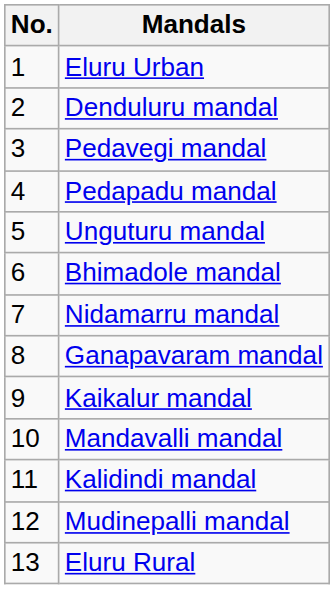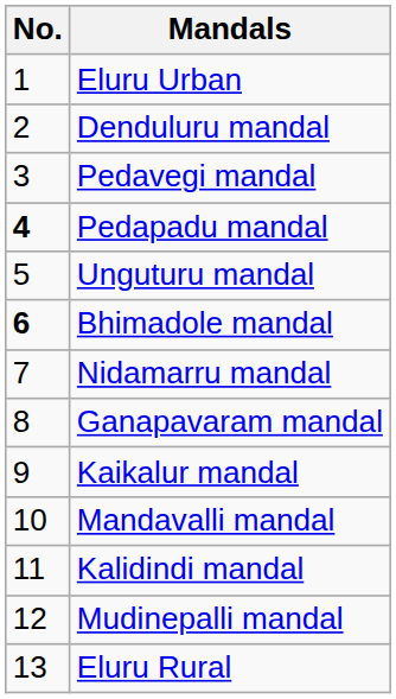Pedapadu mandal | No.: normal -> bold
Bhimadole mandal | No.: normal -> bold
